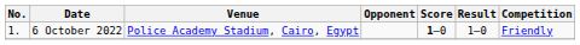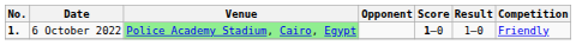6 October 2022 | No.: normal -> bold
6 October 2022 | Venue: no background -> lightgreen background
